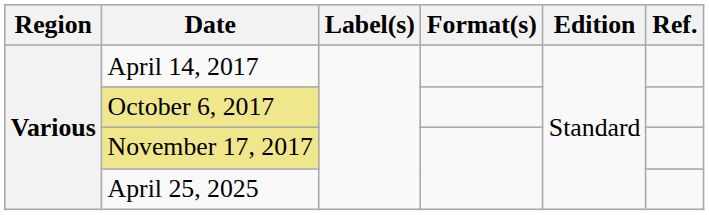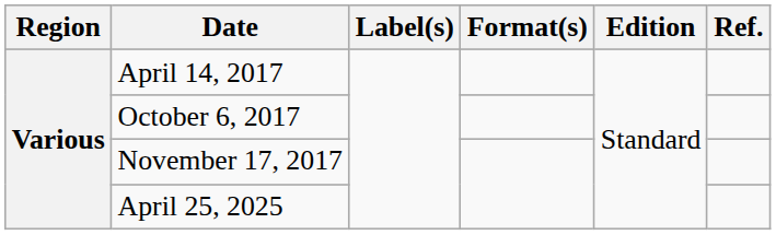October 6, 2017 | Date: khaki background -> no background
November 17, 2017 | Date: khaki background -> no background
